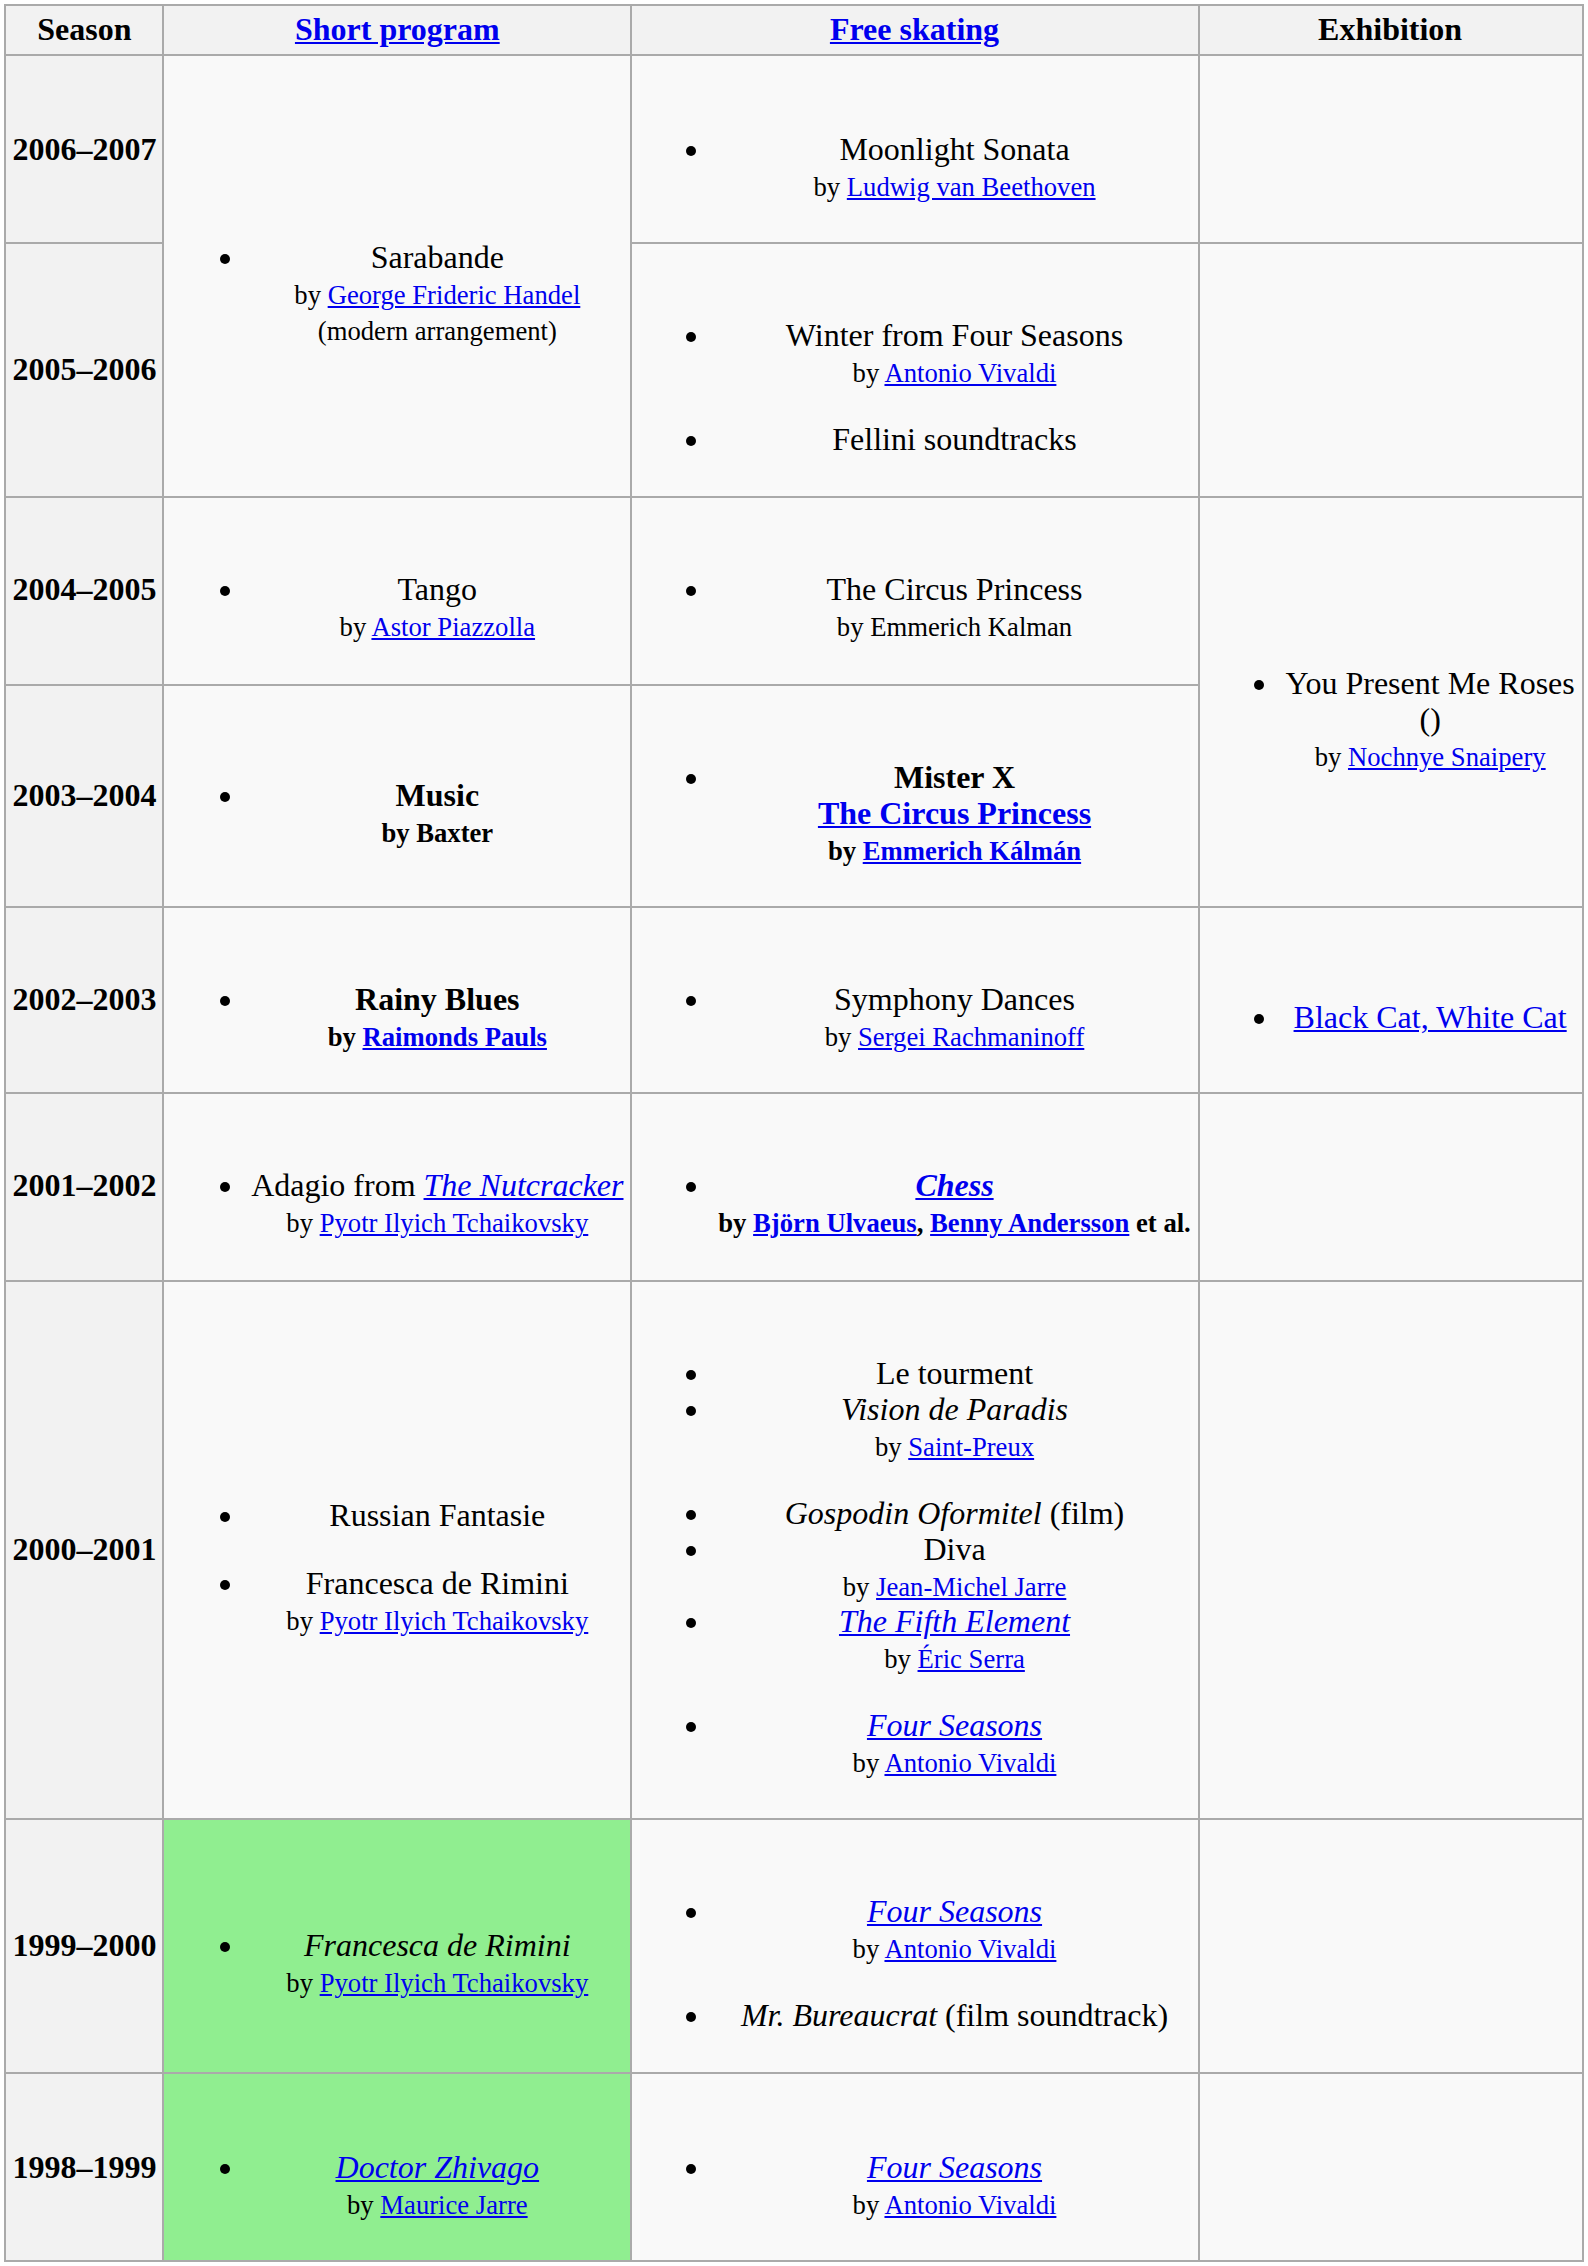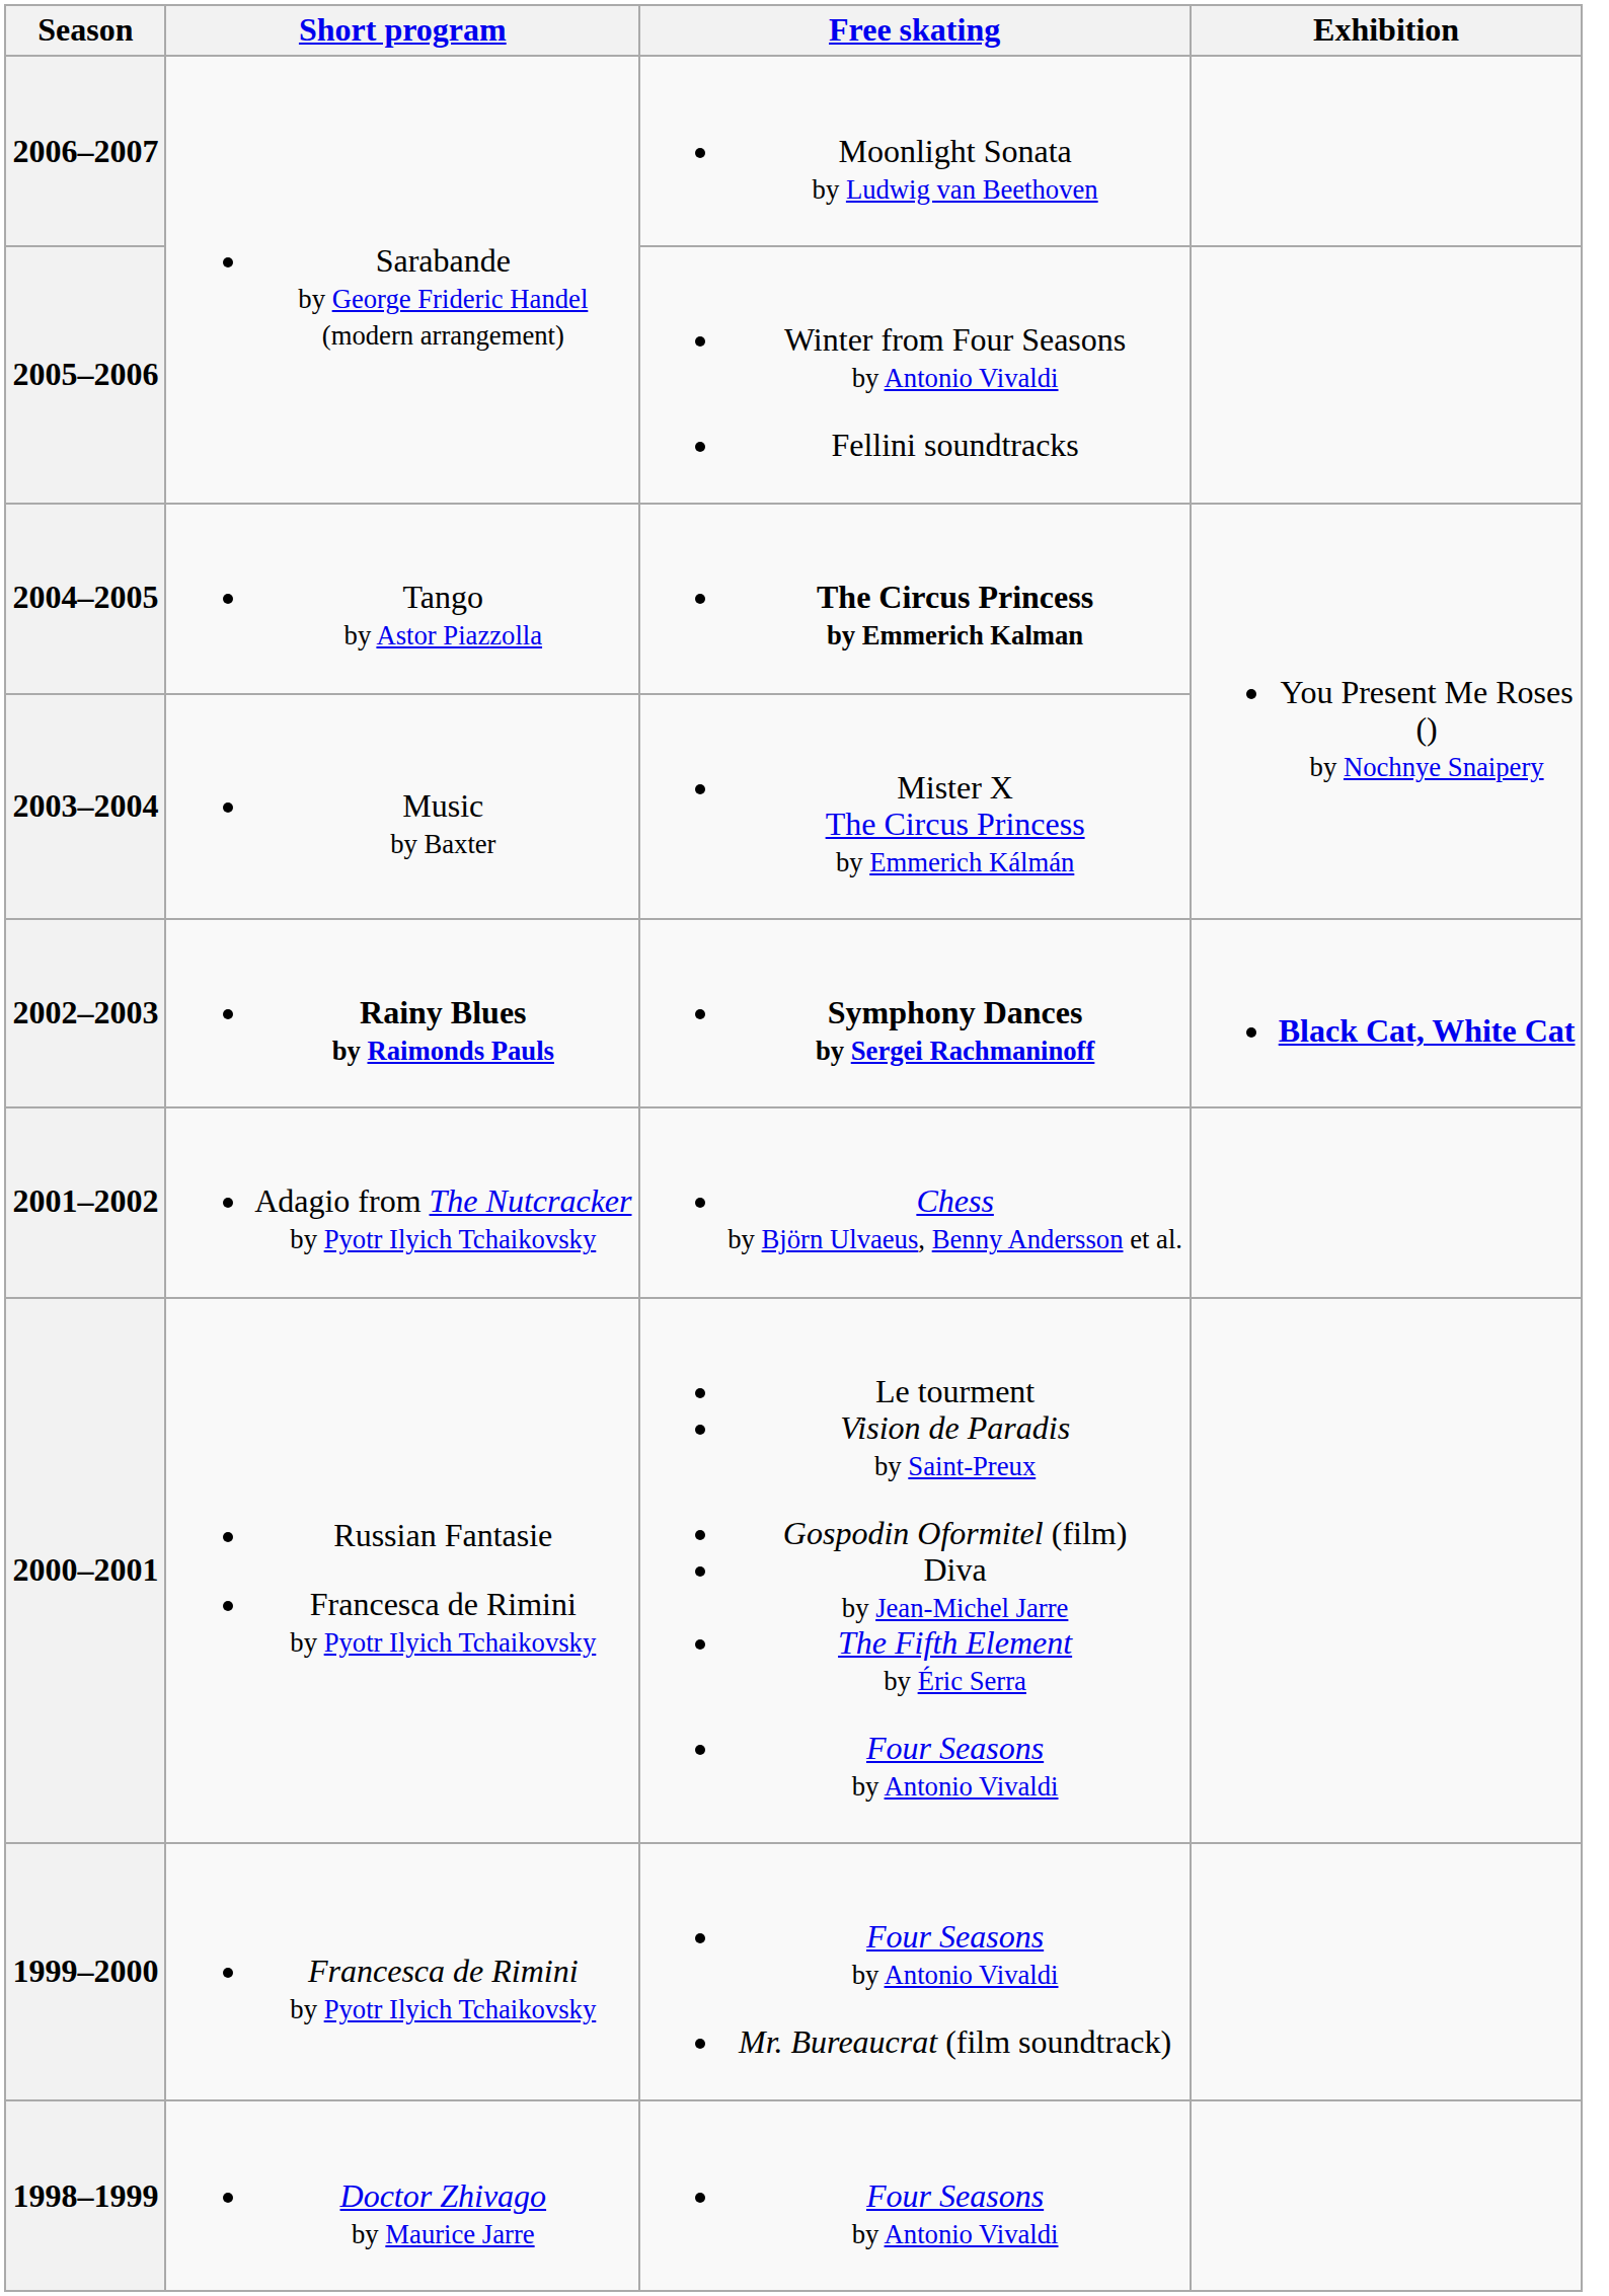2004–2005 | Free skating: normal -> bold
2003–2004 | Short program: bold -> normal
2003–2004 | Free skating: bold -> normal
2002–2003 | Free skating: normal -> bold
2002–2003 | Exhibition: normal -> bold
2001–2002 | Free skating: bold -> normal
1999–2000 | Short program: lightgreen background -> no background
1998–1999 | Short program: lightgreen background -> no background
